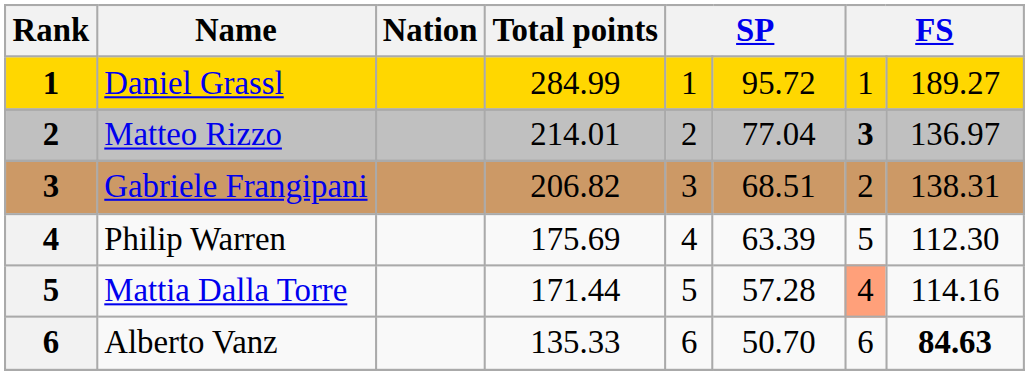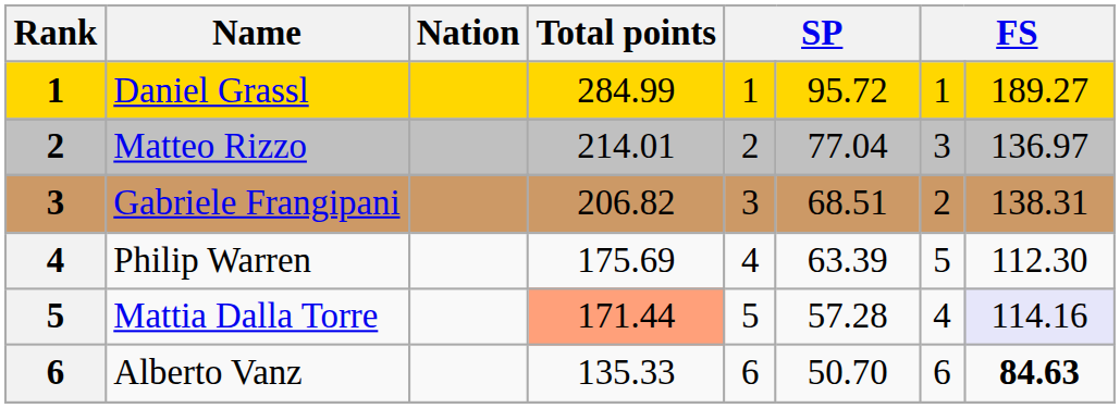Matteo Rizzo | column 7: bold -> normal
Mattia Dalla Torre | Total points: no background -> lightsalmon background
Mattia Dalla Torre | column 7: lightsalmon background -> no background
Mattia Dalla Torre | column 8: no background -> lavender background
